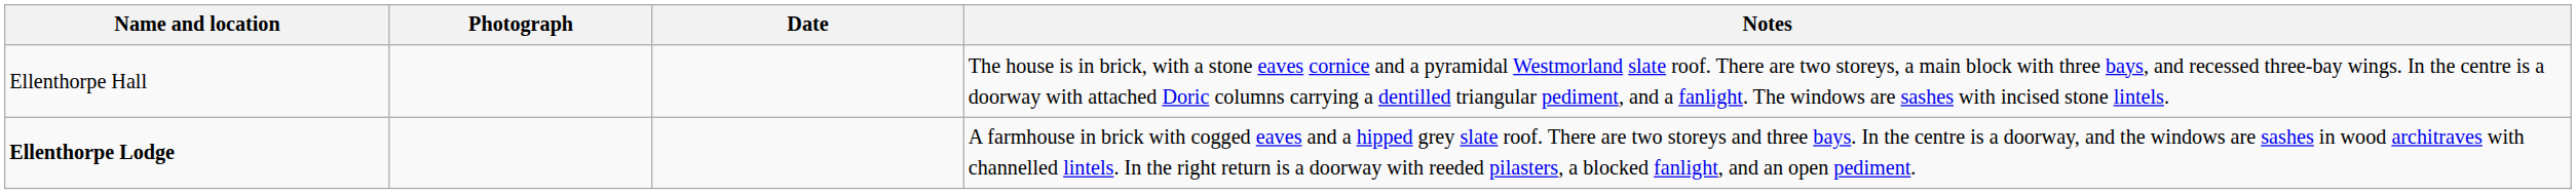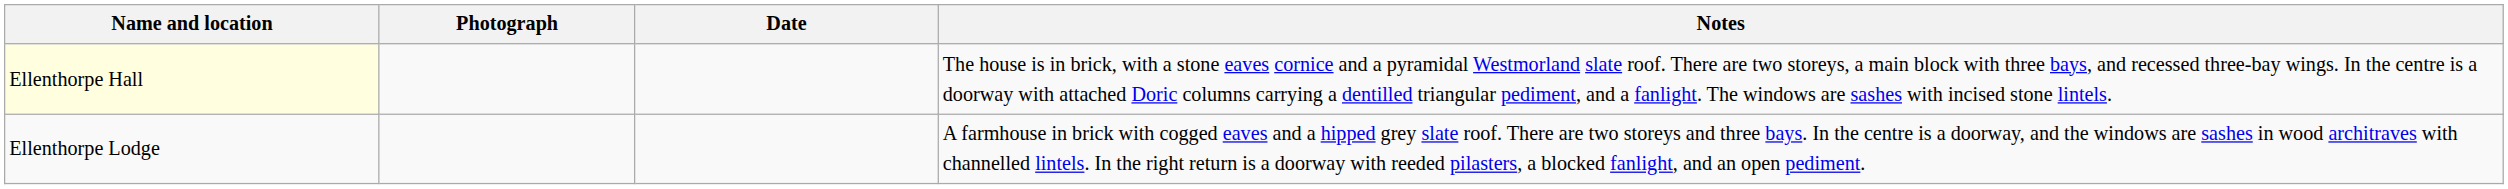Ellenthorpe Hall | Name and location: no background -> lightyellow background
Ellenthorpe Lodge | Name and location: bold -> normal
